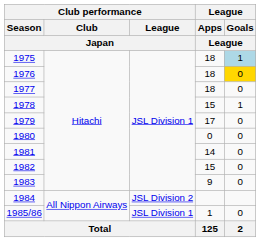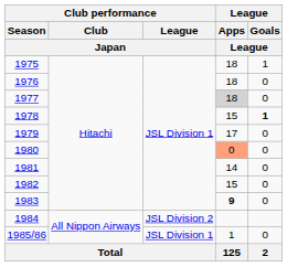1975 | League / Goals / League: lightblue background -> no background
1976 | League / Goals / League: gold background -> no background
1977 | League / Apps / League: no background -> lightgrey background
1978 | League / Goals / League: normal -> bold
1980 | League / Apps / League: no background -> lightsalmon background
1983 | League / Apps / League: normal -> bold
